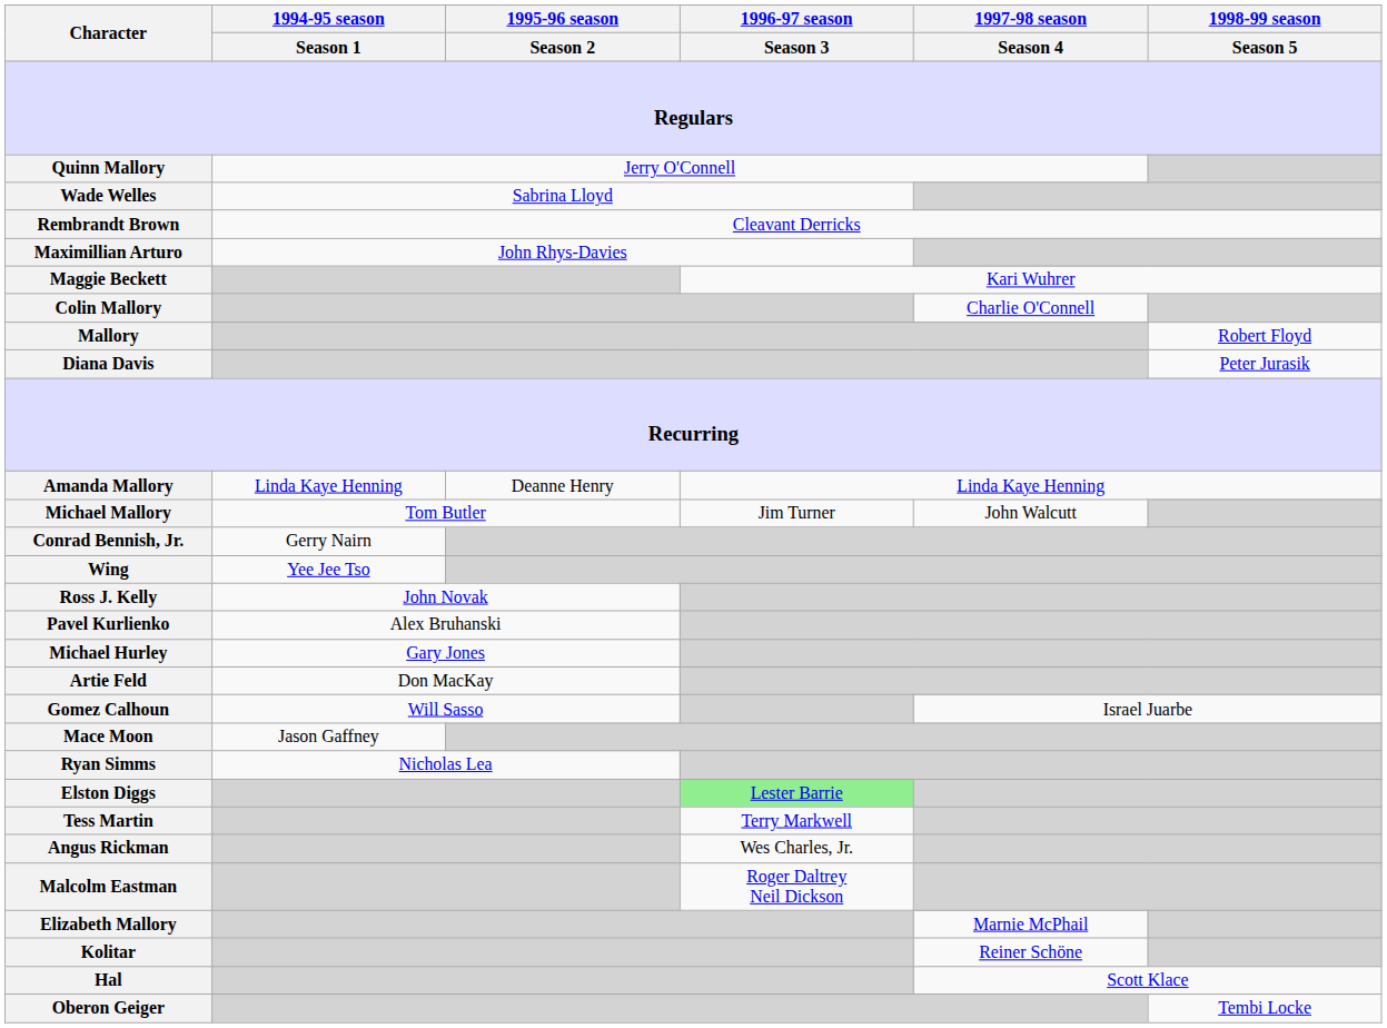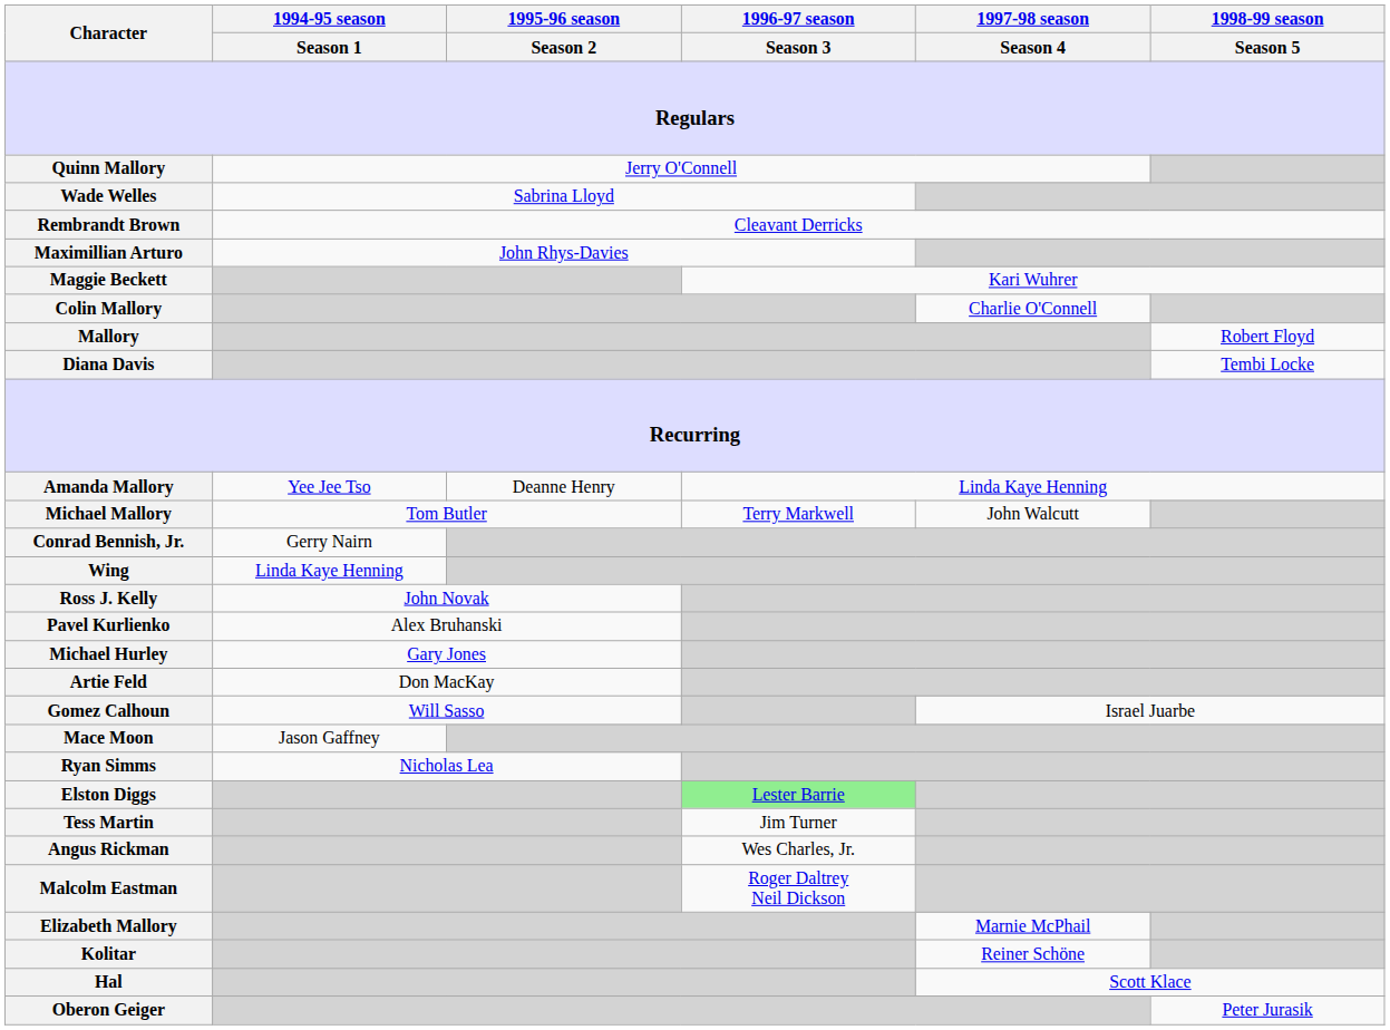Diana Davis | 1998-99 season / Season 5: Peter Jurasik -> Tembi Locke
Amanda Mallory | 1994-95 season / Season 1: Linda Kaye Henning -> Yee Jee Tso
Michael Mallory | 1996-97 season / Season 3: Jim Turner -> Terry Markwell
Wing | 1994-95 season / Season 1: Yee Jee Tso -> Linda Kaye Henning
Tess Martin | 1996-97 season / Season 3: Terry Markwell -> Jim Turner
Oberon Geiger | 1998-99 season / Season 5: Tembi Locke -> Peter Jurasik
